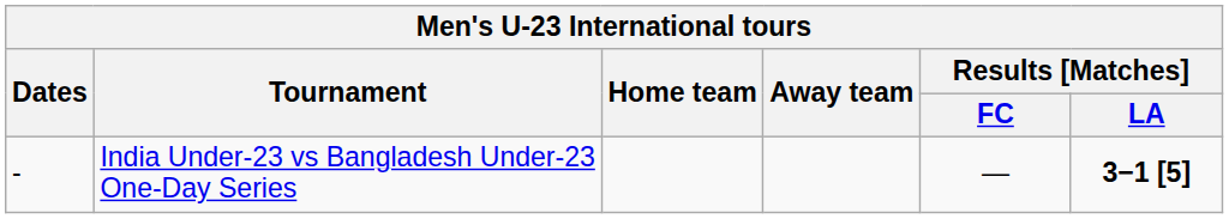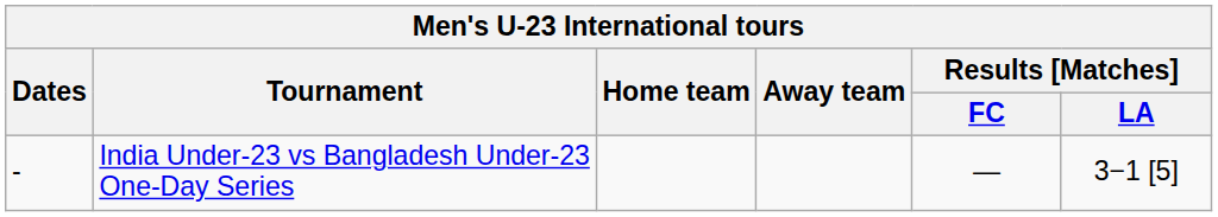India Under-23 vs Bangladesh Under-23 One-Day Series | Results [Matches] / LA: bold -> normal
